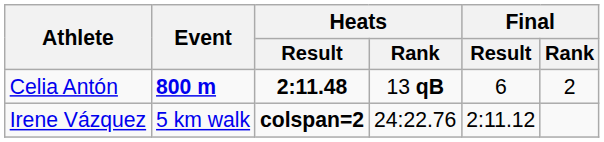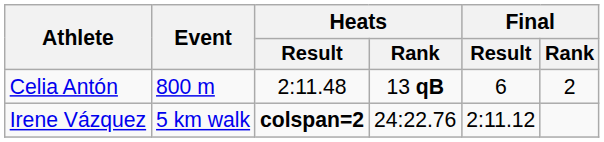Celia Antón | Event: bold -> normal
Celia Antón | Heats / Result: bold -> normal
